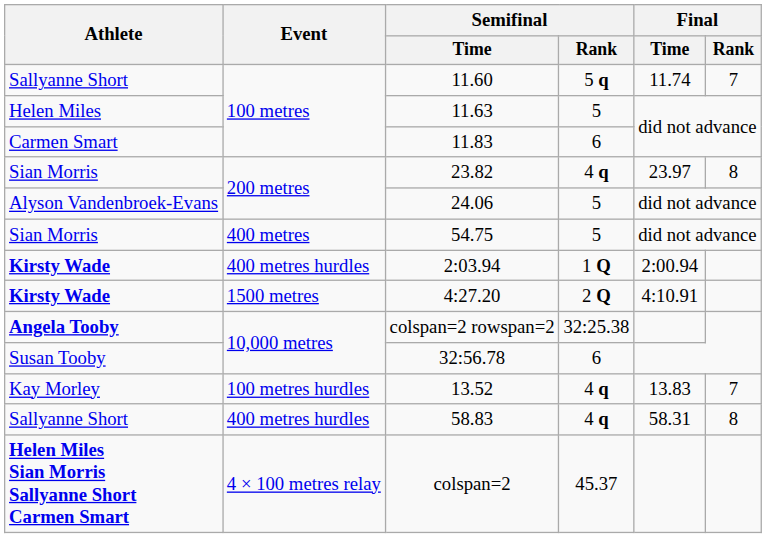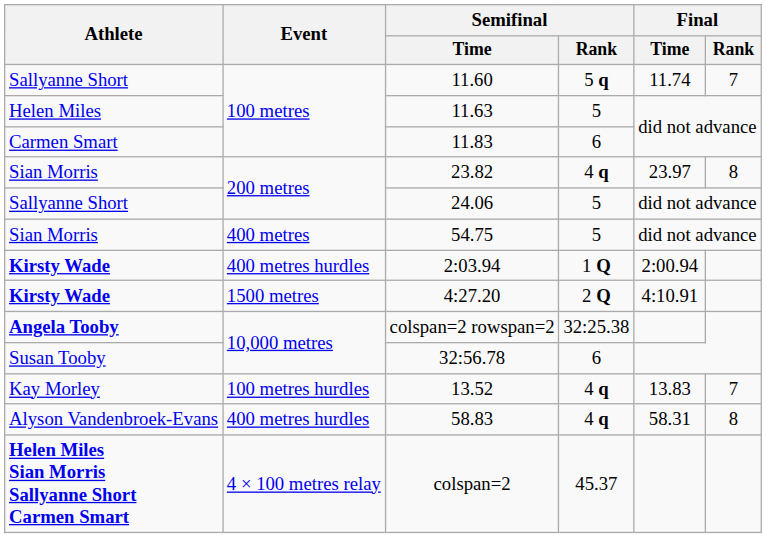24.06 | Athlete: Alyson Vandenbroek-Evans -> Sallyanne Short
58.83 | Athlete: Sallyanne Short -> Alyson Vandenbroek-Evans
